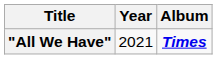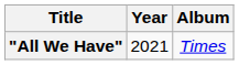row 2 | Album: bold -> normal
